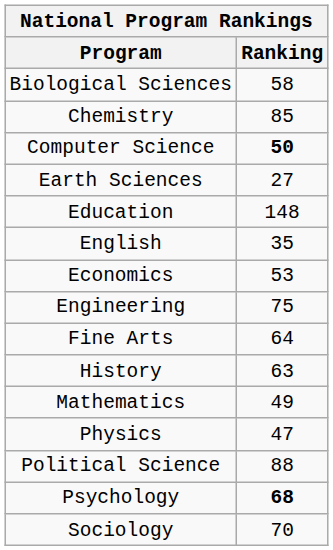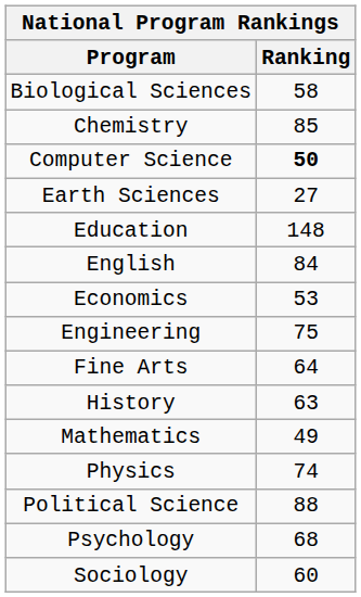English | Ranking: 35 -> 84
Physics | Ranking: 47 -> 74
Psychology | Ranking: bold -> normal
Sociology | Ranking: 70 -> 60
